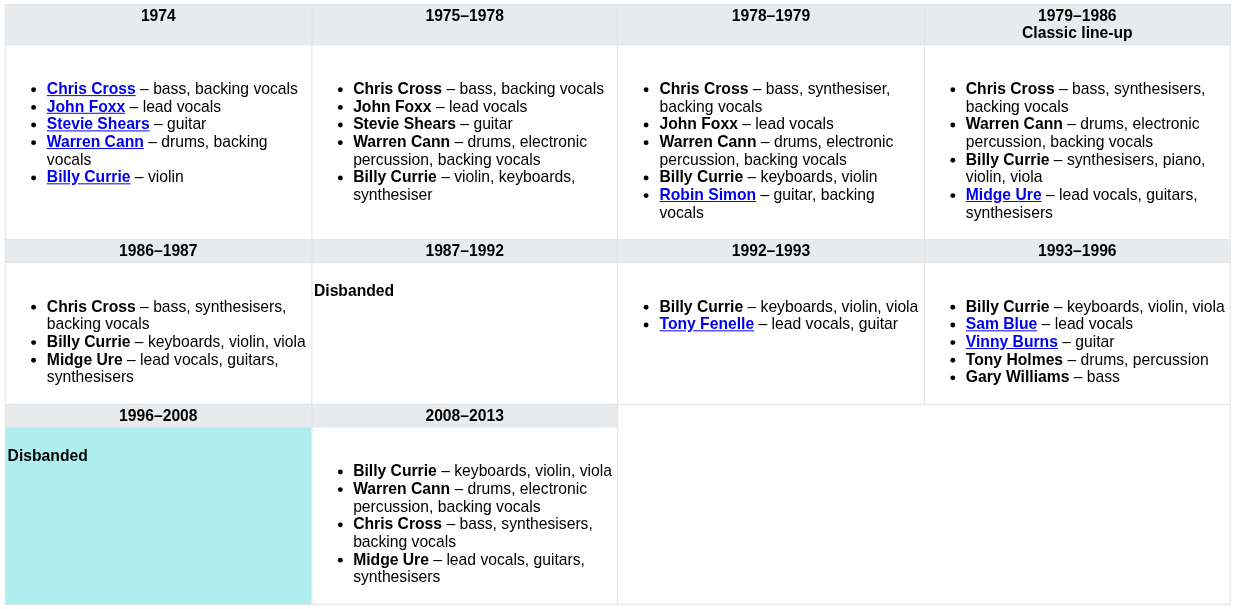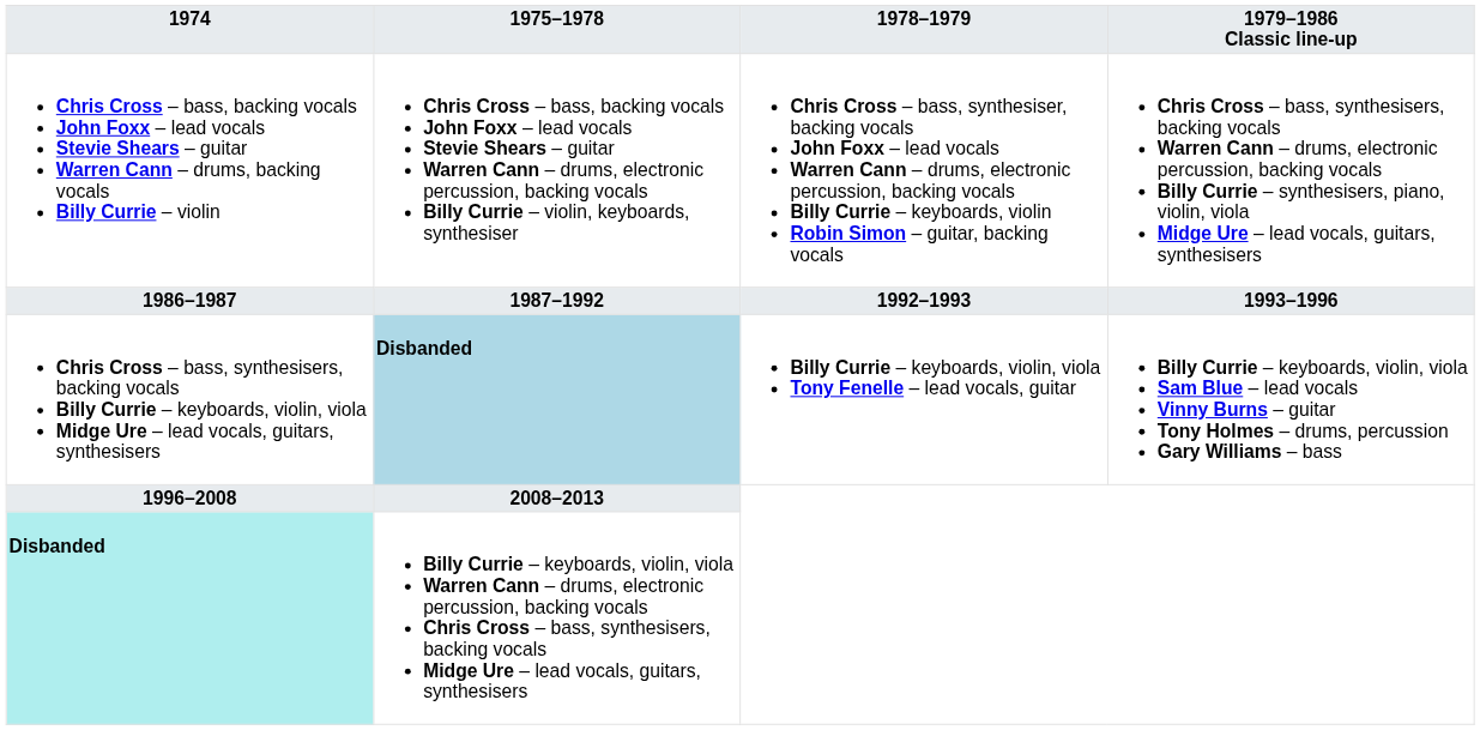row 4 | 1975–1978: no background -> lightblue background
